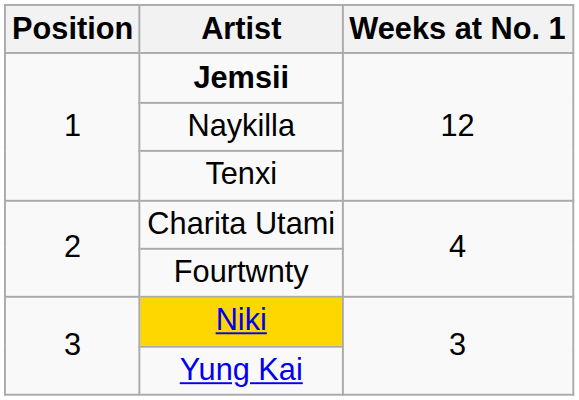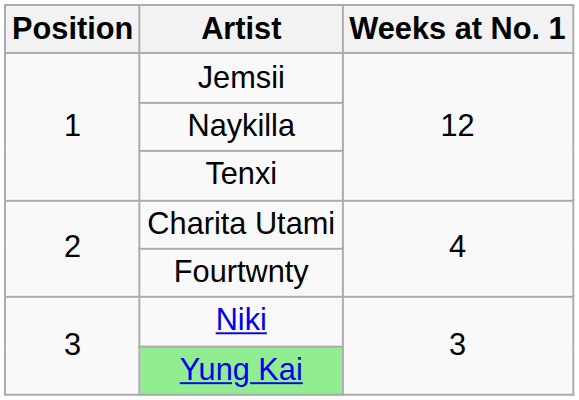Jemsii | Artist: bold -> normal
Niki | Artist: gold background -> no background
Yung Kai | Artist: no background -> lightgreen background
